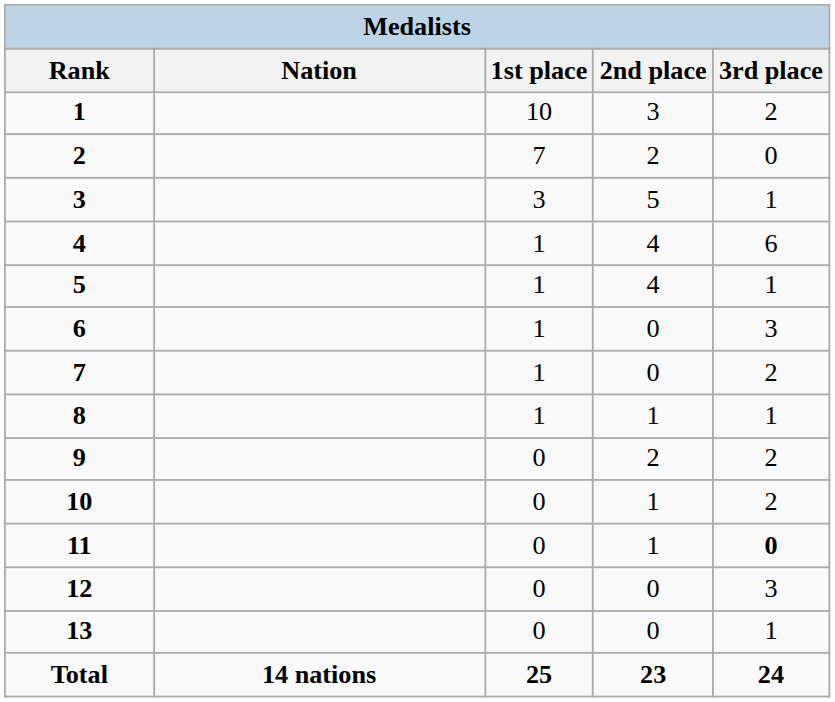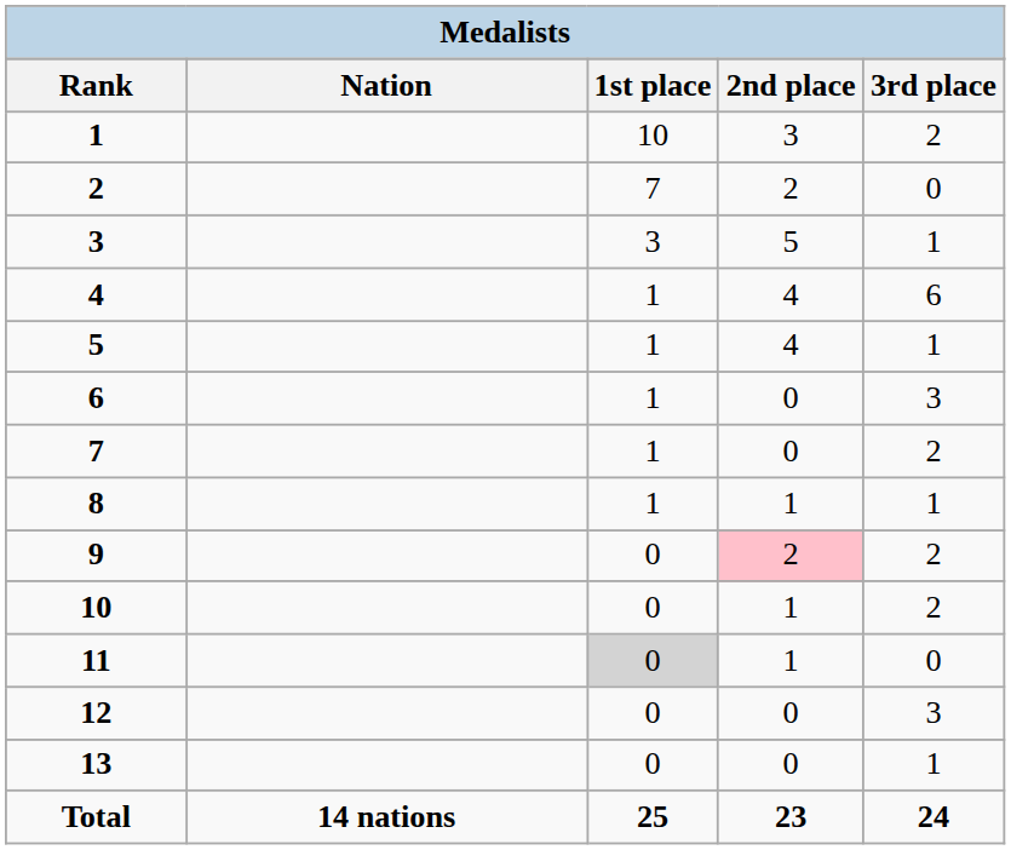9 | column 4: no background -> pink background
11 | column 3: no background -> lightgrey background
11 | column 5: bold -> normal
